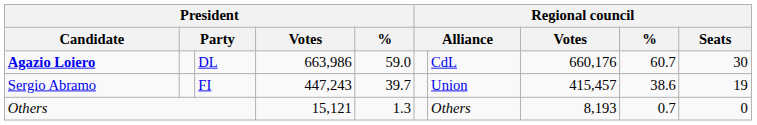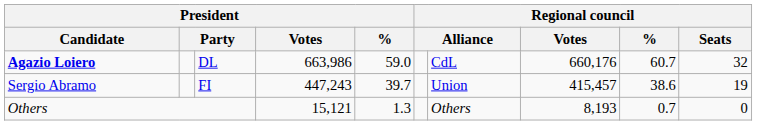Agazio Loiero | Regional council / Seats: 30 -> 32
